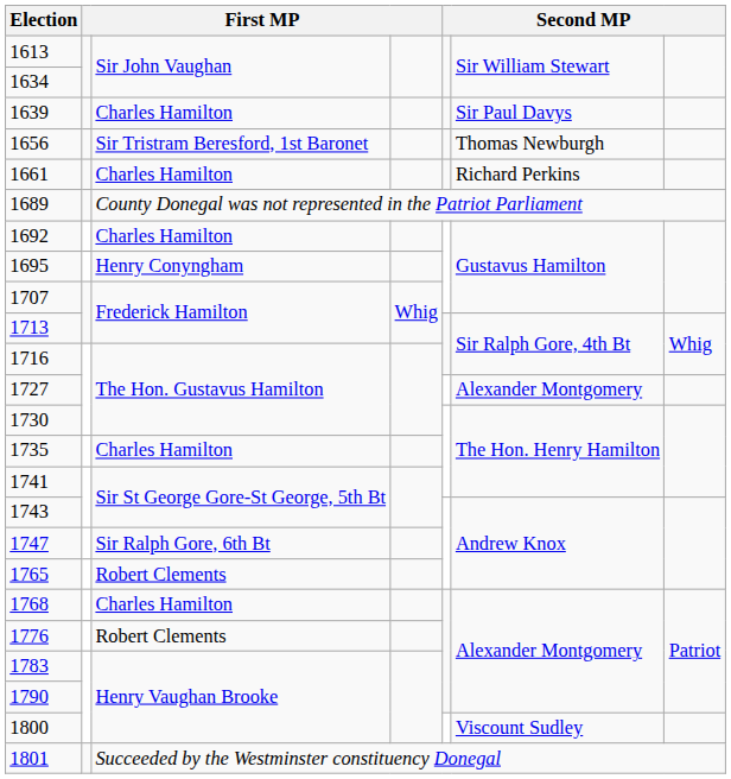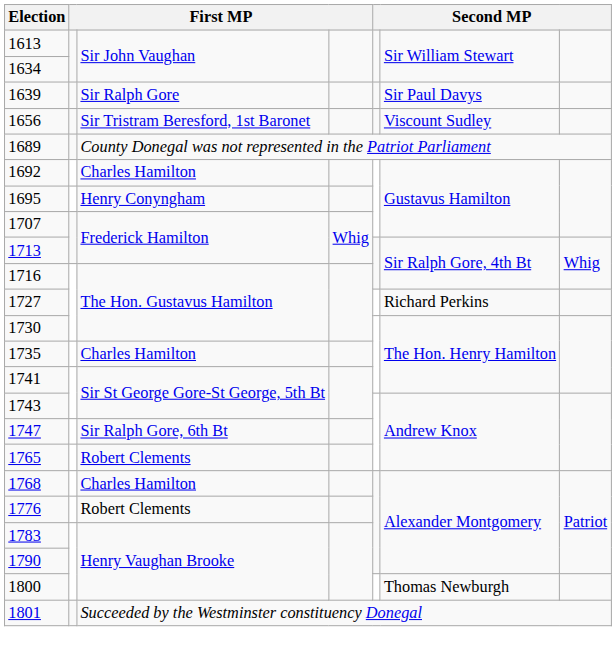1639 | column 3: Charles Hamilton -> Sir Ralph Gore
1656 | column 6: Thomas Newburgh -> Viscount Sudley
- row: 1661 | Charles Hamilton | Richard Perkins
1727 | column 6: Alexander Montgomery -> Richard Perkins
1800 | column 6: Viscount Sudley -> Thomas Newburgh
